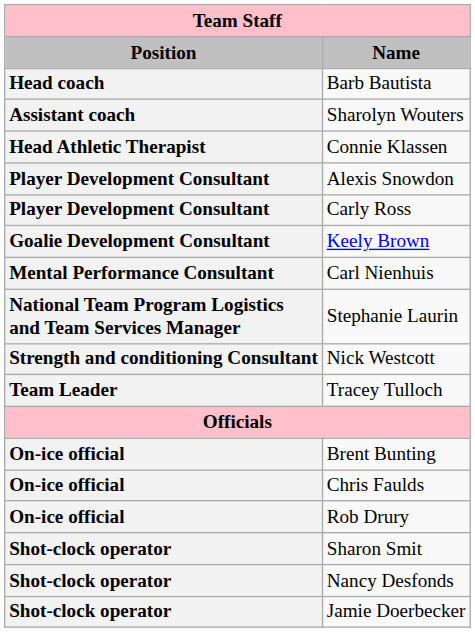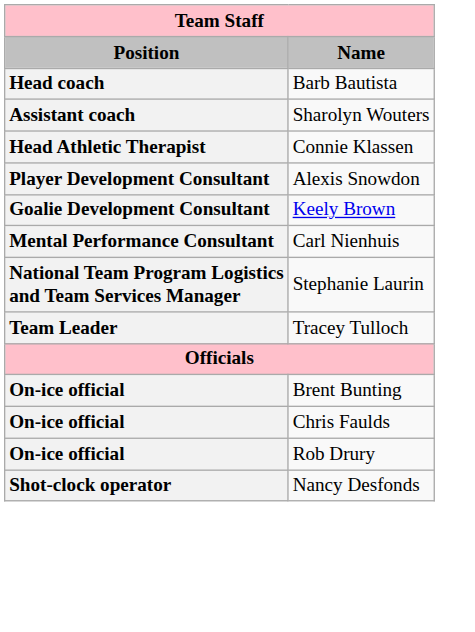- row: Player Development Consultant | Carly Ross
- row: Strength and conditioning Consultant | Nick Westcott
- row: Shot-clock operator | Sharon Smit
- row: Shot-clock operator | Jamie Doerbecker
